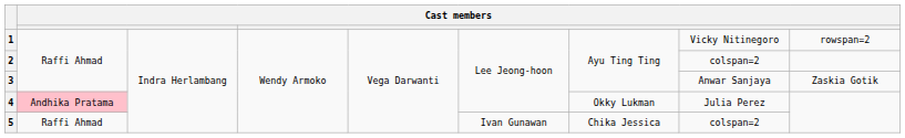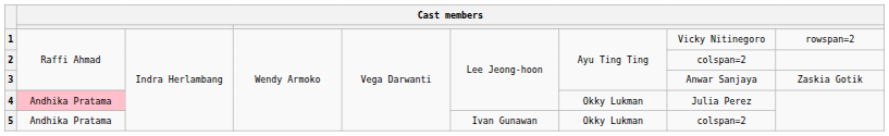5 | column 2: Raffi Ahmad -> Andhika Pratama
5 | column 7: Chika Jessica -> Okky Lukman
